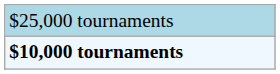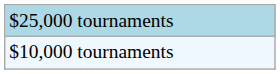row 2 | column 1: bold -> normal
